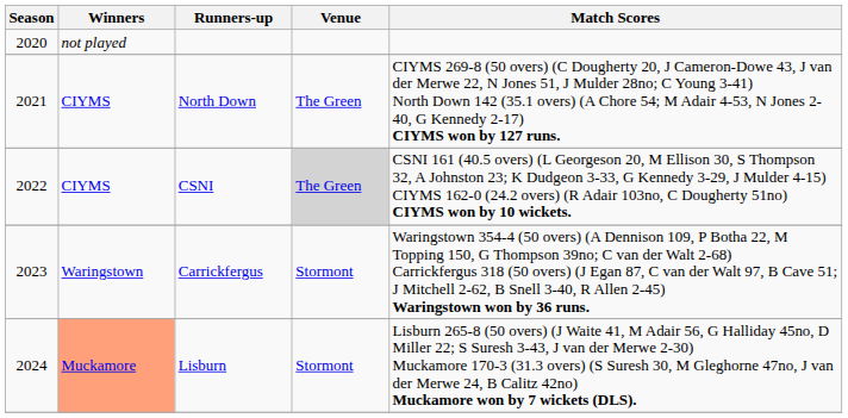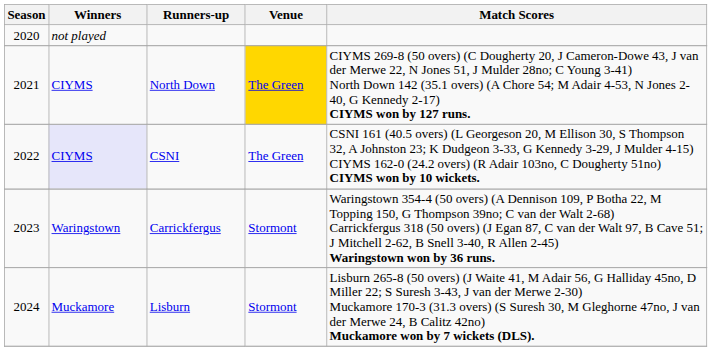North Down | Venue: no background -> gold background
CSNI | Winners: no background -> lavender background
CSNI | Venue: lightgrey background -> no background
Lisburn | Winners: lightsalmon background -> no background
